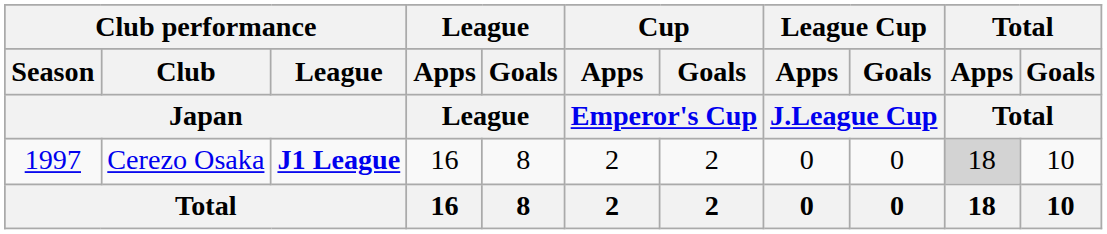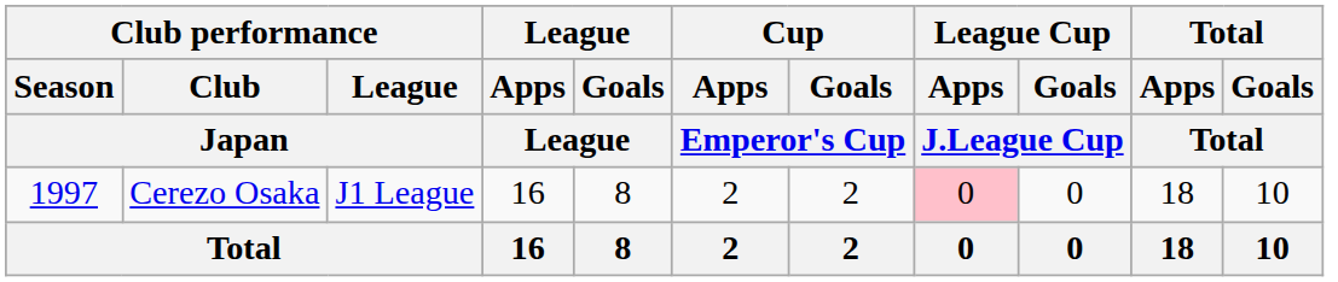Cerezo Osaka | Club performance / League / Japan: bold -> normal
Cerezo Osaka | League Cup / Apps / J.League Cup: no background -> pink background
Cerezo Osaka | Total / Apps / Total: lightgrey background -> no background
